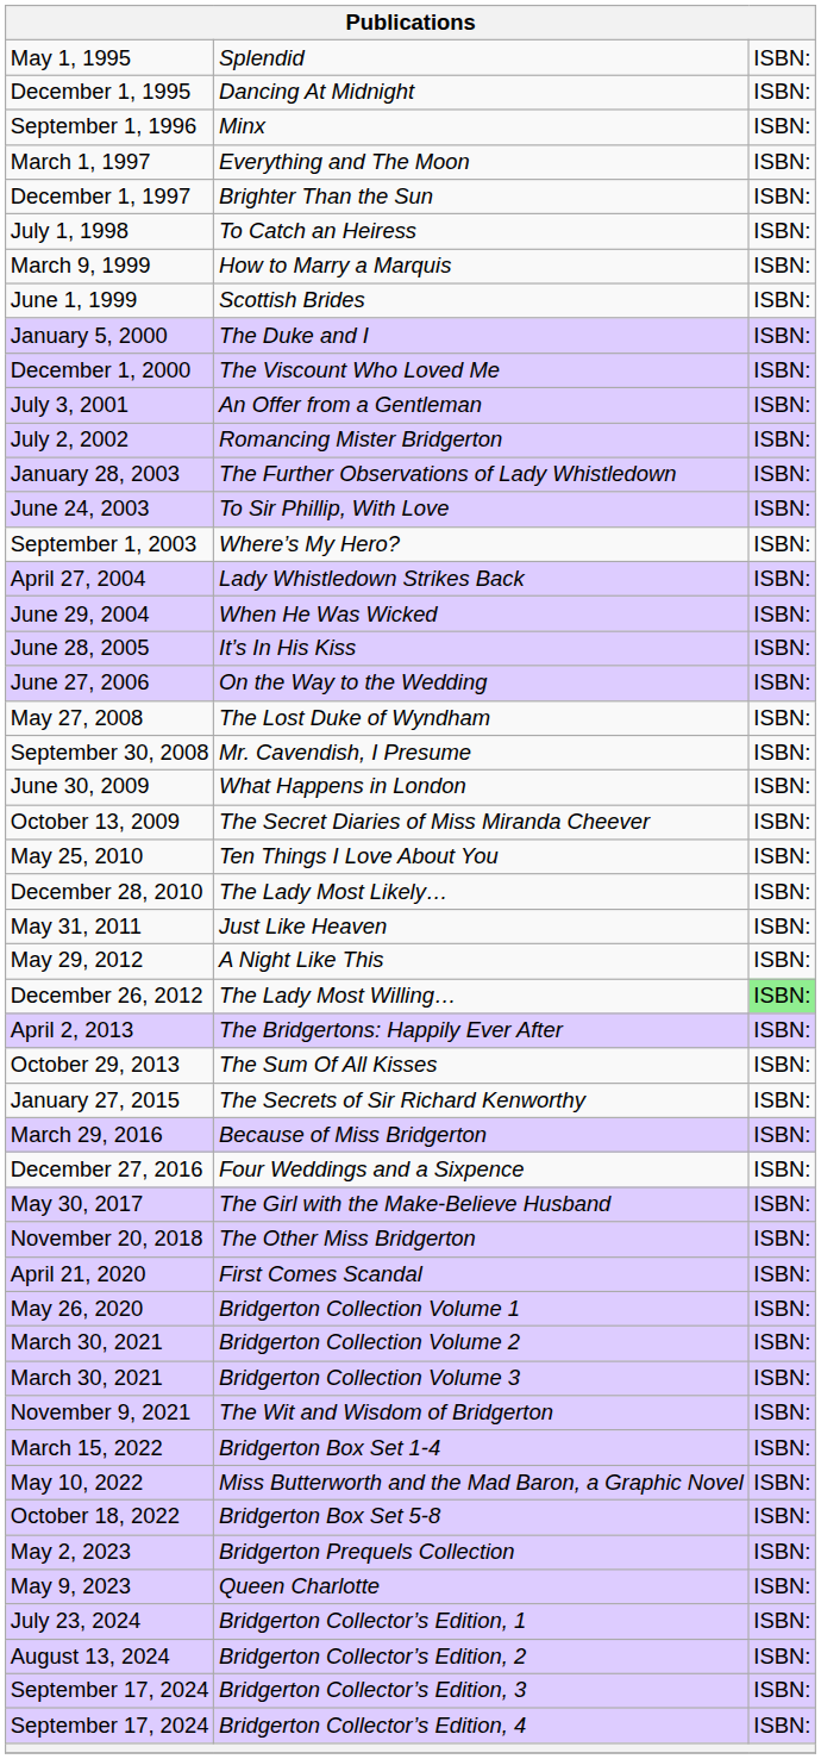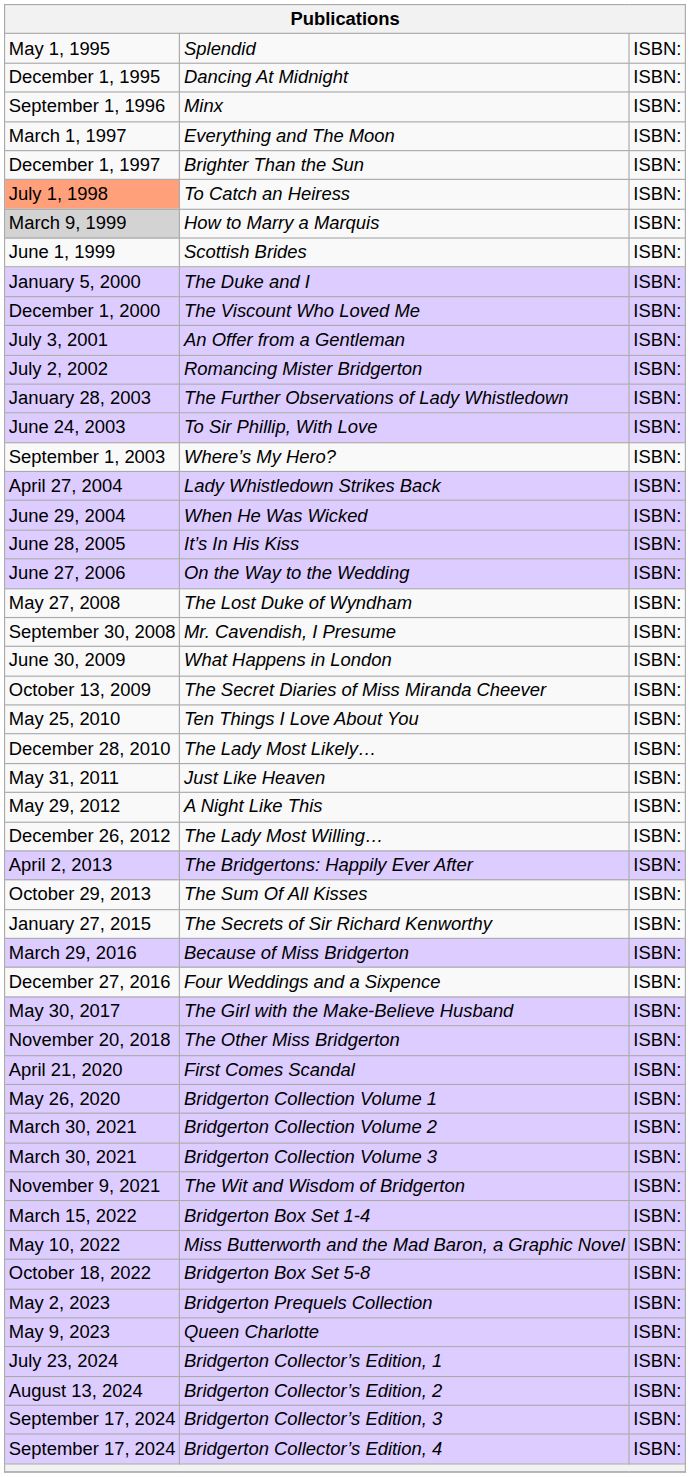To Catch an Heiress | column 1: no background -> lightsalmon background
How to Marry a Marquis | column 1: no background -> lightgrey background
The Lady Most Willing… | column 3: lightgreen background -> no background
